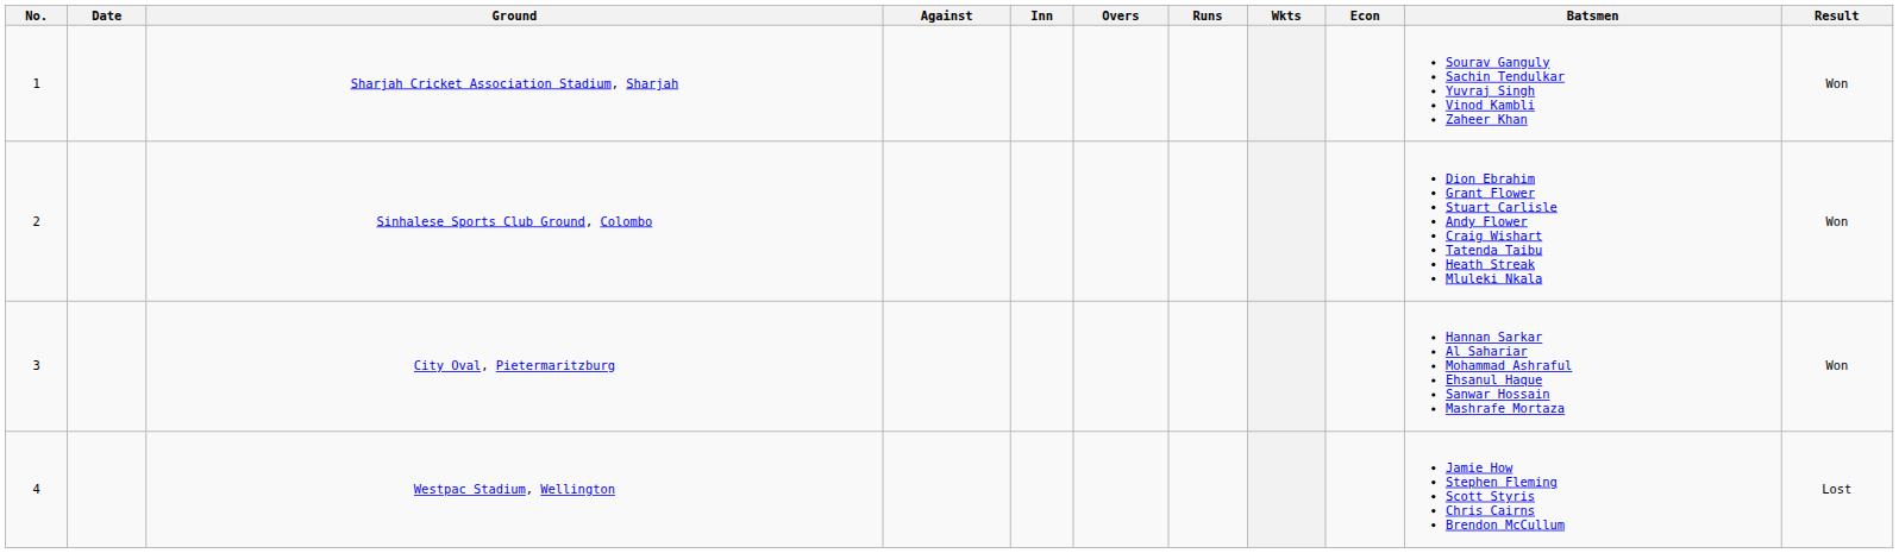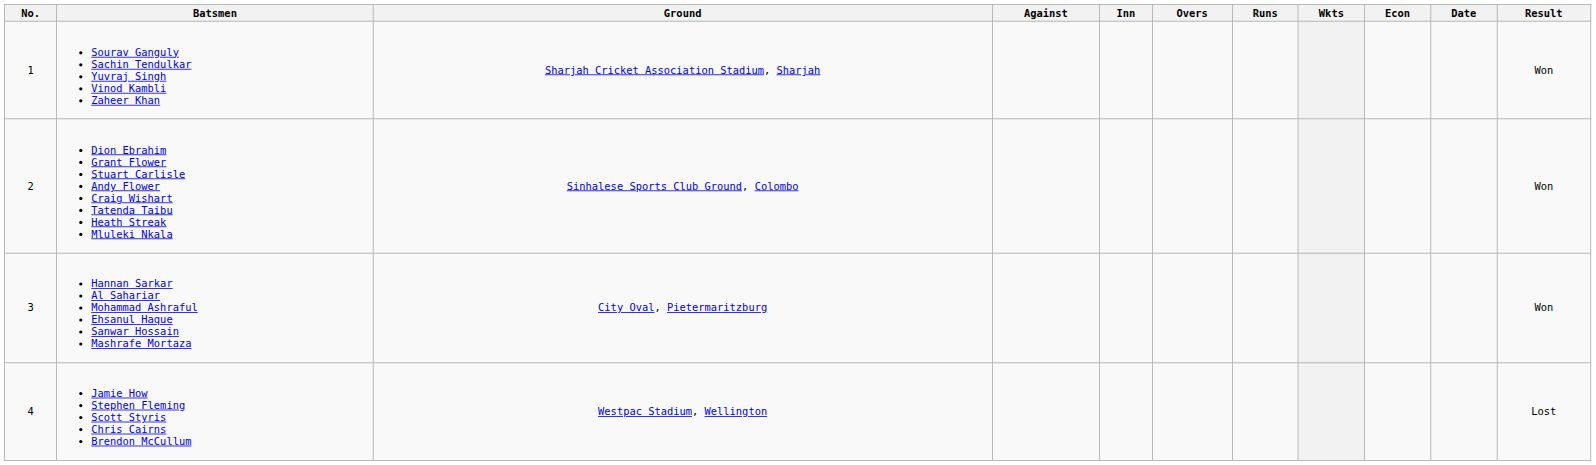columns swapped: Date <-> Batsmen
